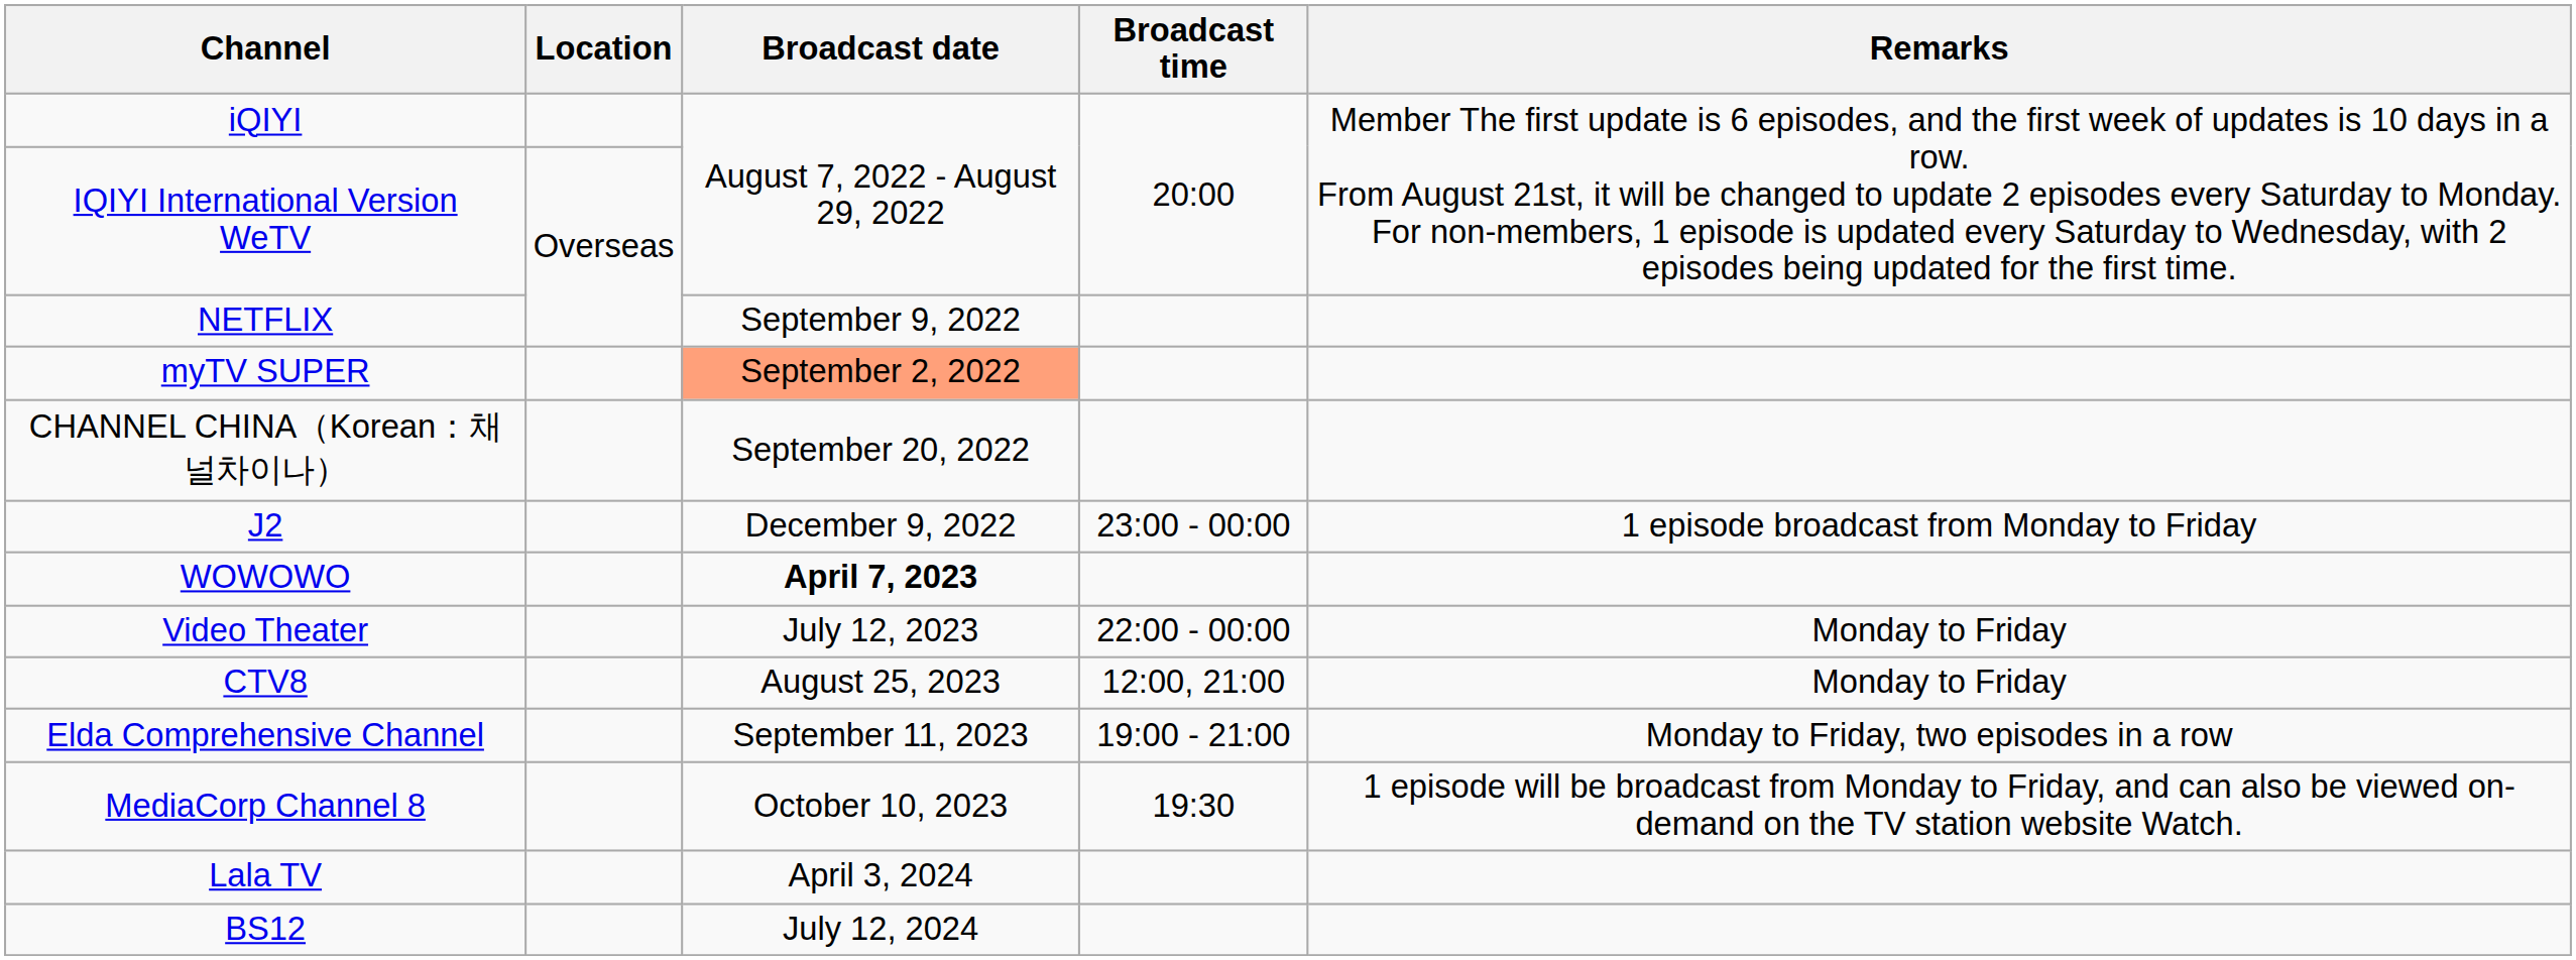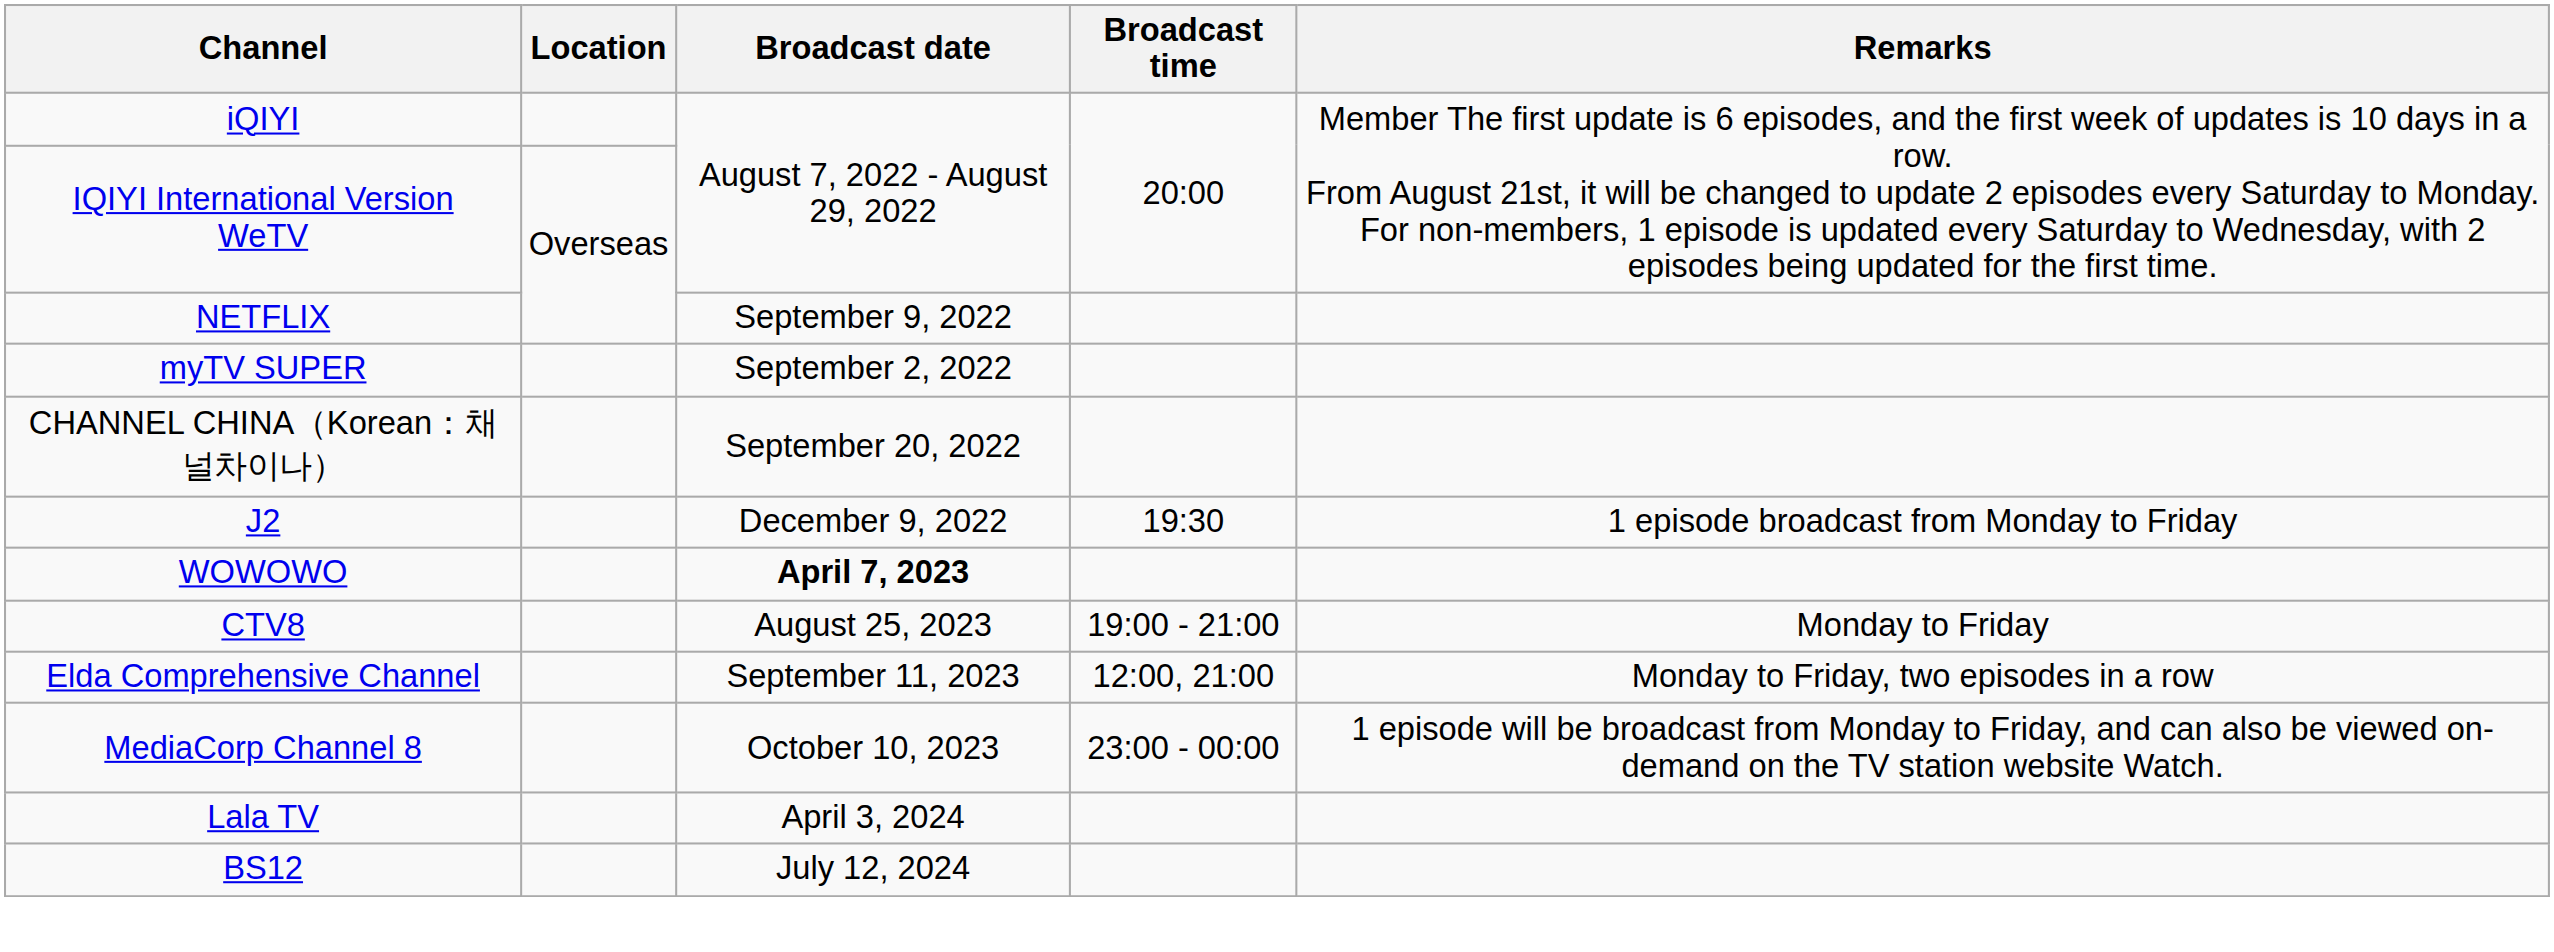myTV SUPER | Broadcast date: lightsalmon background -> no background
J2 | Broadcast time: 23:00 - 00:00 -> 19:30
- row: Video Theater | July 12, 2023 | 22:00 - 00:00 | Monday to Friday
CTV8 | Broadcast time: 12:00, 21:00 -> 19:00 - 21:00
Elda Comprehensive Channel | Broadcast time: 19:00 - 21:00 -> 12:00, 21:00
MediaCorp Channel 8 | Broadcast time: 19:30 -> 23:00 - 00:00
